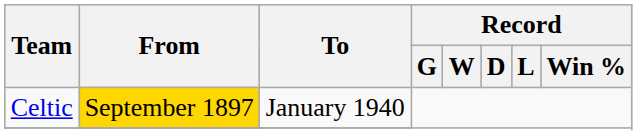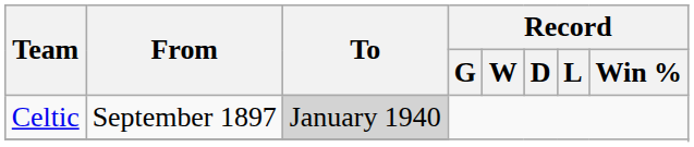Celtic | From: gold background -> no background
Celtic | To: no background -> lightgrey background
